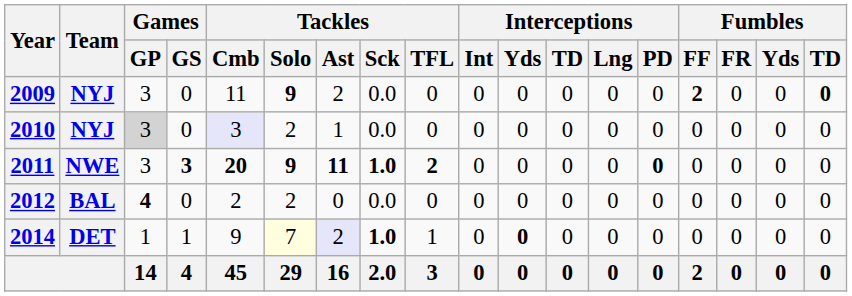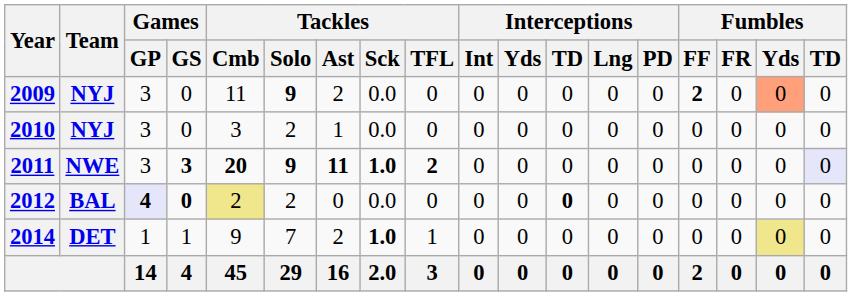2009 | Fumbles / Yds: no background -> lightsalmon background
2009 | Fumbles / TD: bold -> normal
2010 | Games / GP: lightgrey background -> no background
2010 | Tackles / Cmb: lavender background -> no background
2011 | Interceptions / PD: bold -> normal
2011 | Fumbles / TD: no background -> lavender background
2012 | Games / GP: no background -> lavender background
2012 | Games / GS: normal -> bold
2012 | Tackles / Cmb: no background -> khaki background
2012 | Interceptions / TD: normal -> bold
2014 | Tackles / Solo: lightyellow background -> no background
2014 | Tackles / Ast: lavender background -> no background
2014 | Interceptions / Yds: bold -> normal
2014 | Fumbles / Yds: no background -> khaki background
